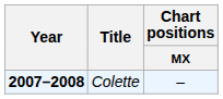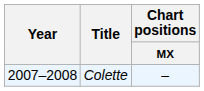Colette | Year: bold -> normal
